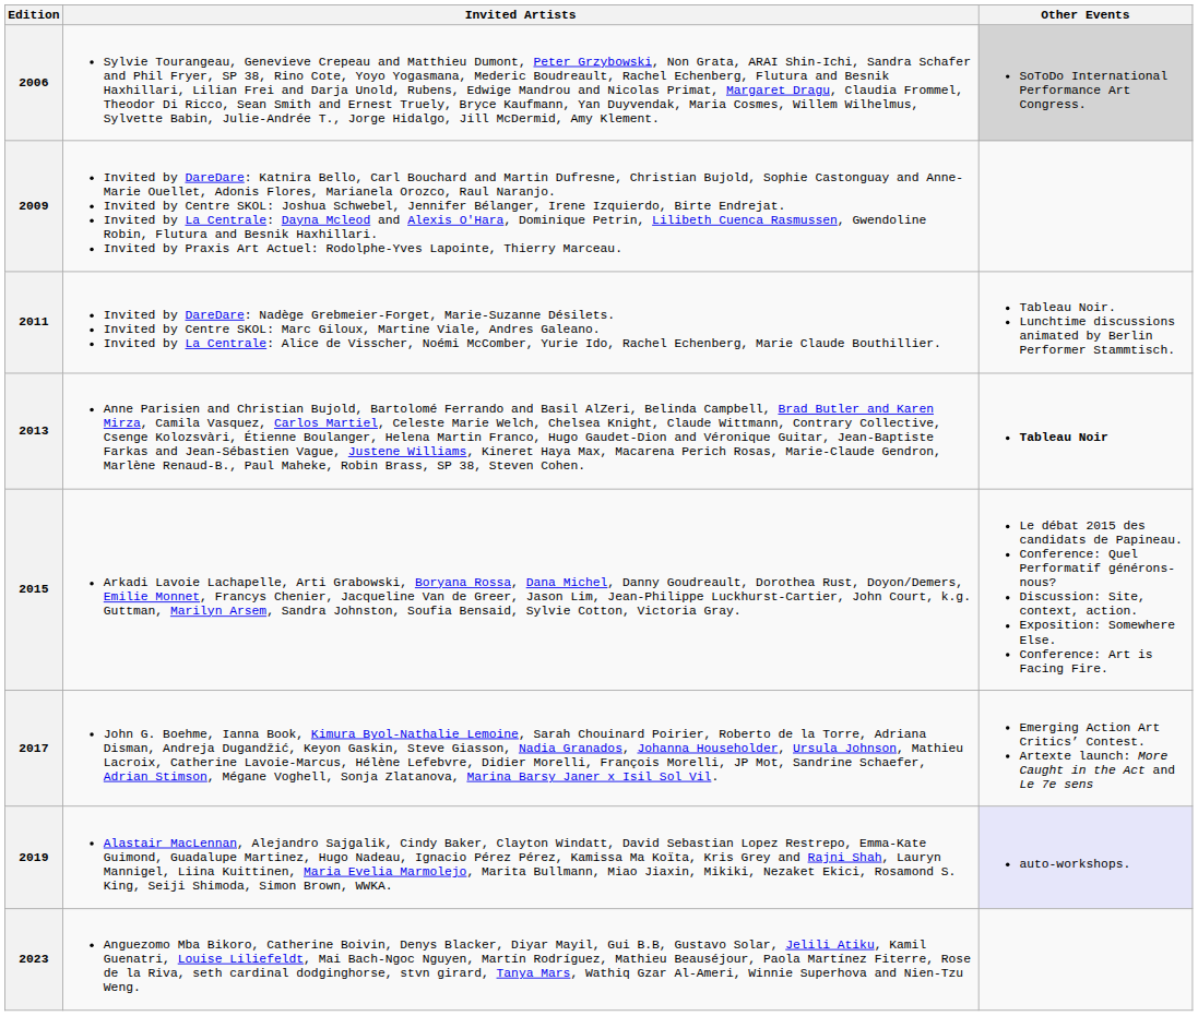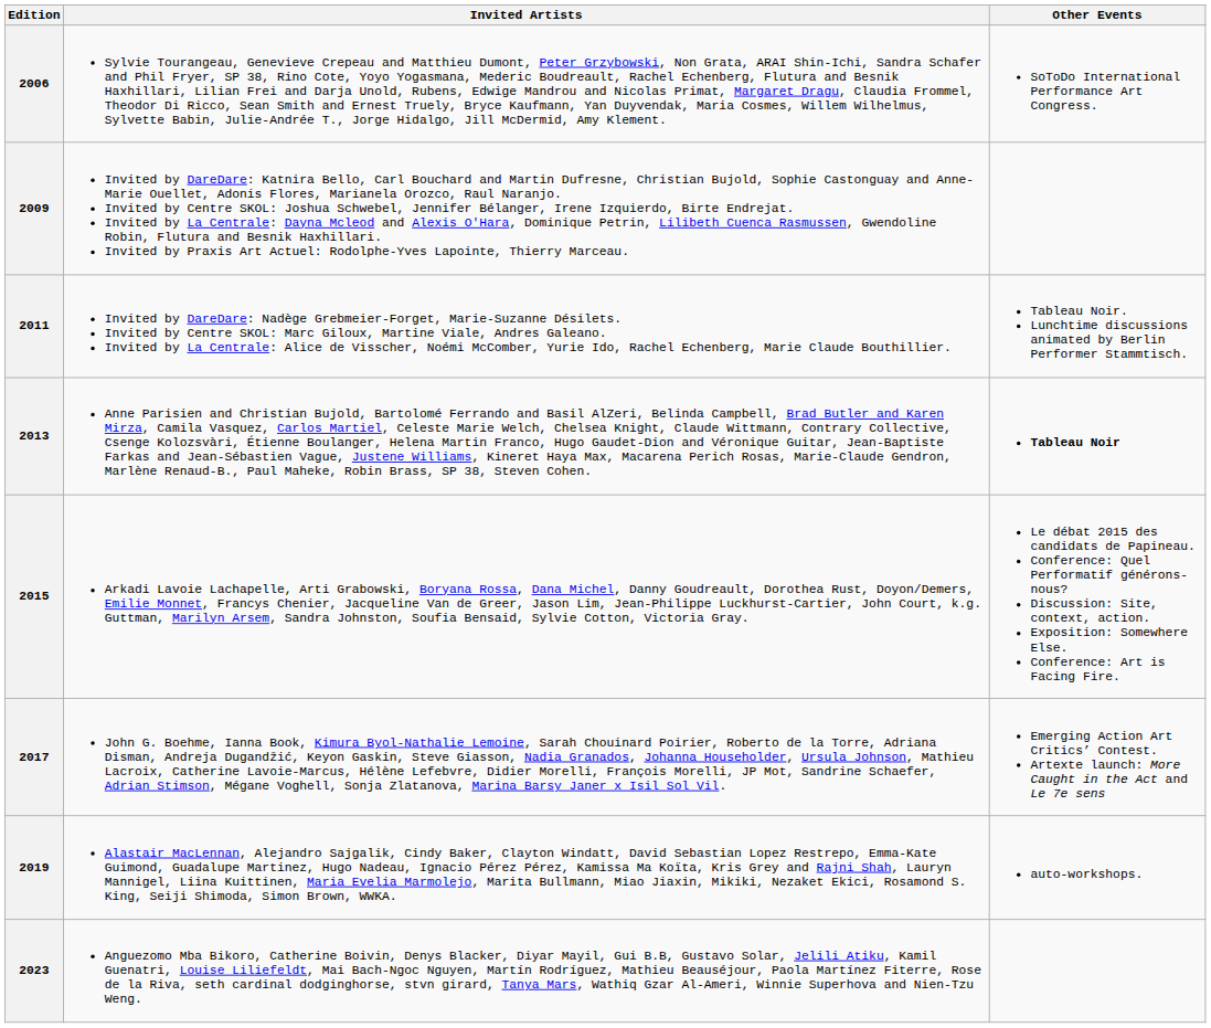2006 | Other Events: lightgrey background -> no background
2019 | Other Events: lavender background -> no background
